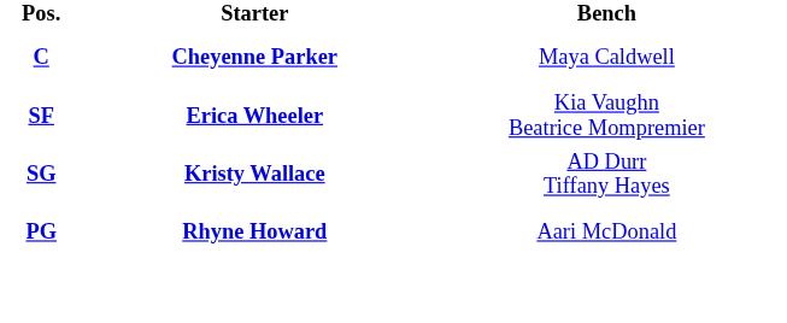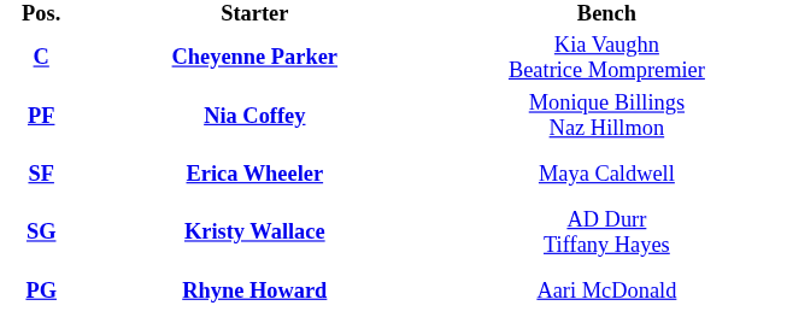C | Bench: Maya Caldwell -> Kia Vaughn Beatrice Mompremier
+ row: PF | Nia Coffey | Monique Billings Naz Hillmon
SF | Bench: Kia Vaughn Beatrice Mompremier -> Maya Caldwell
